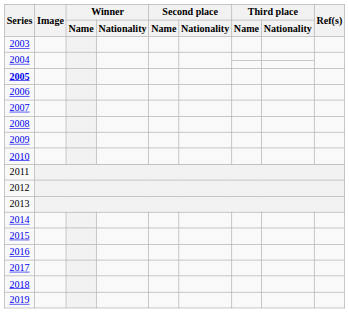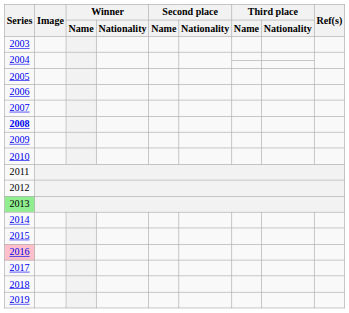2005 | Series: bold -> normal
2008 | Series: normal -> bold
2013 | Series: no background -> lightgreen background
2016 | Series: no background -> pink background
